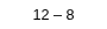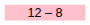row 1 | column 1: no background -> pink background
